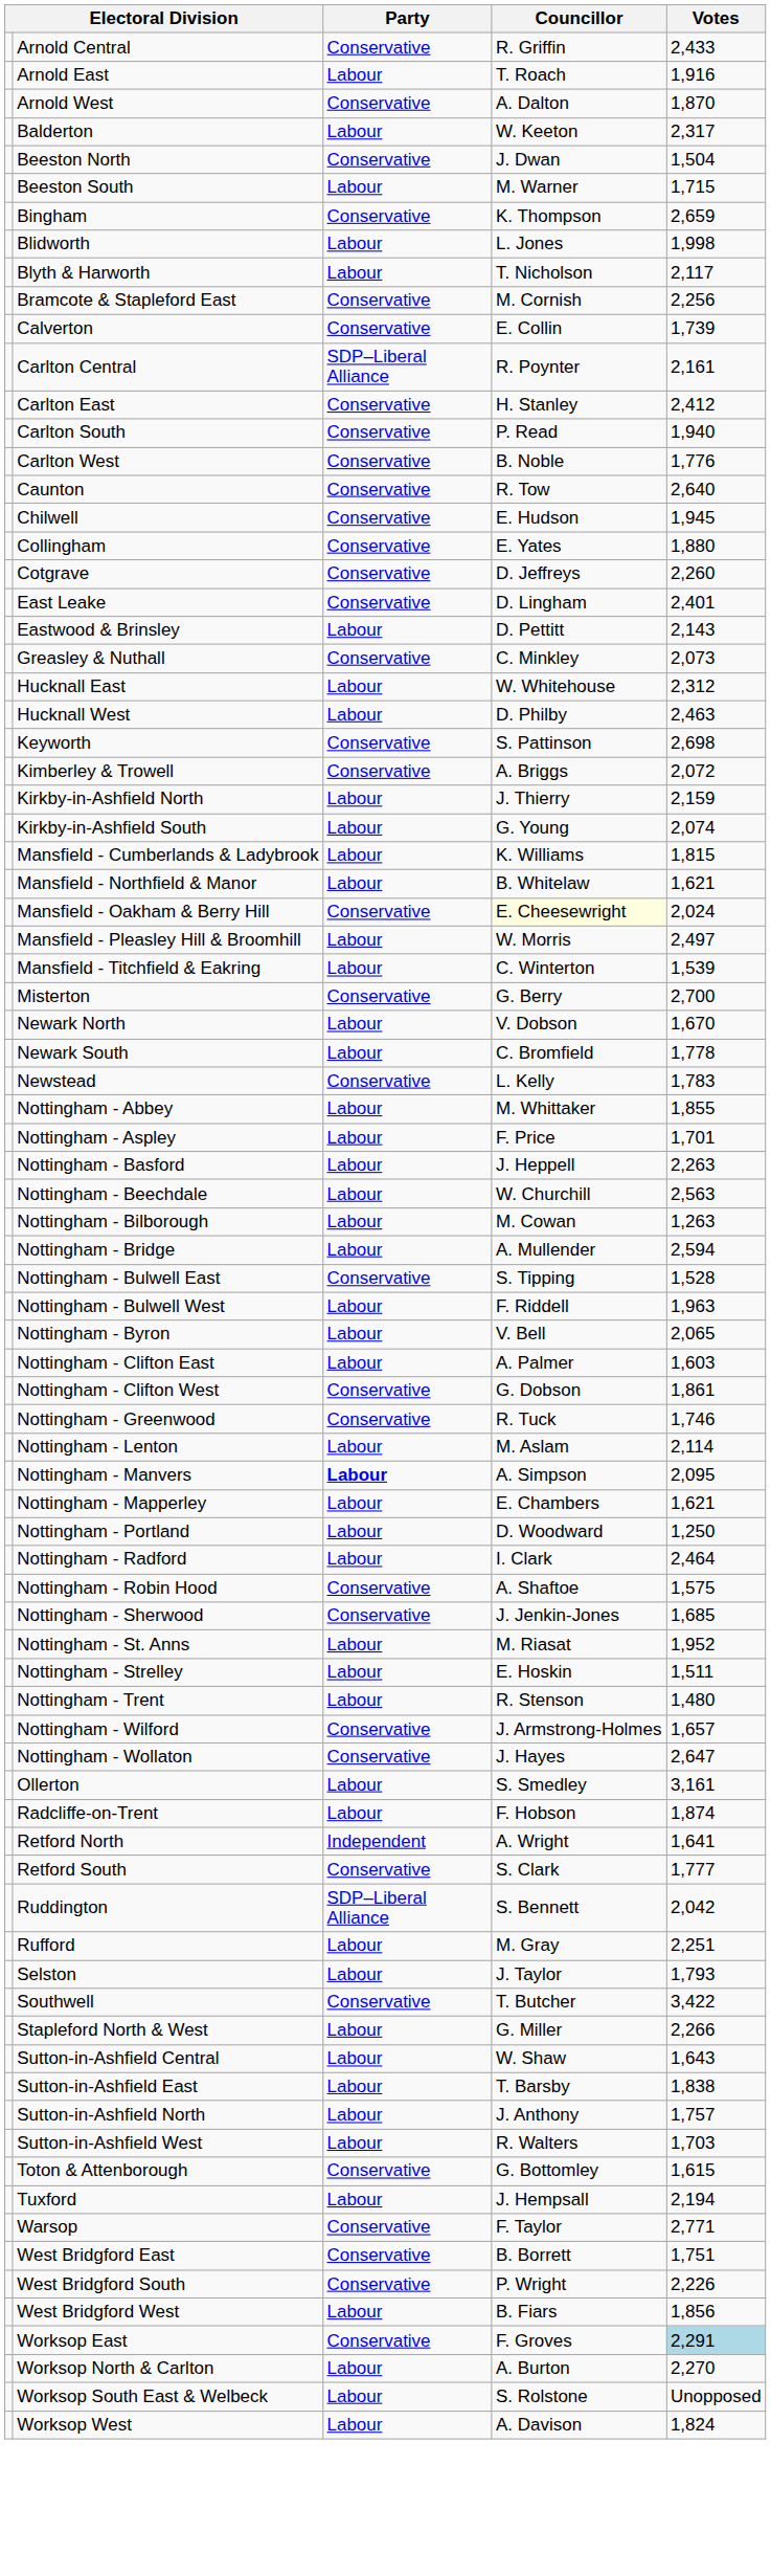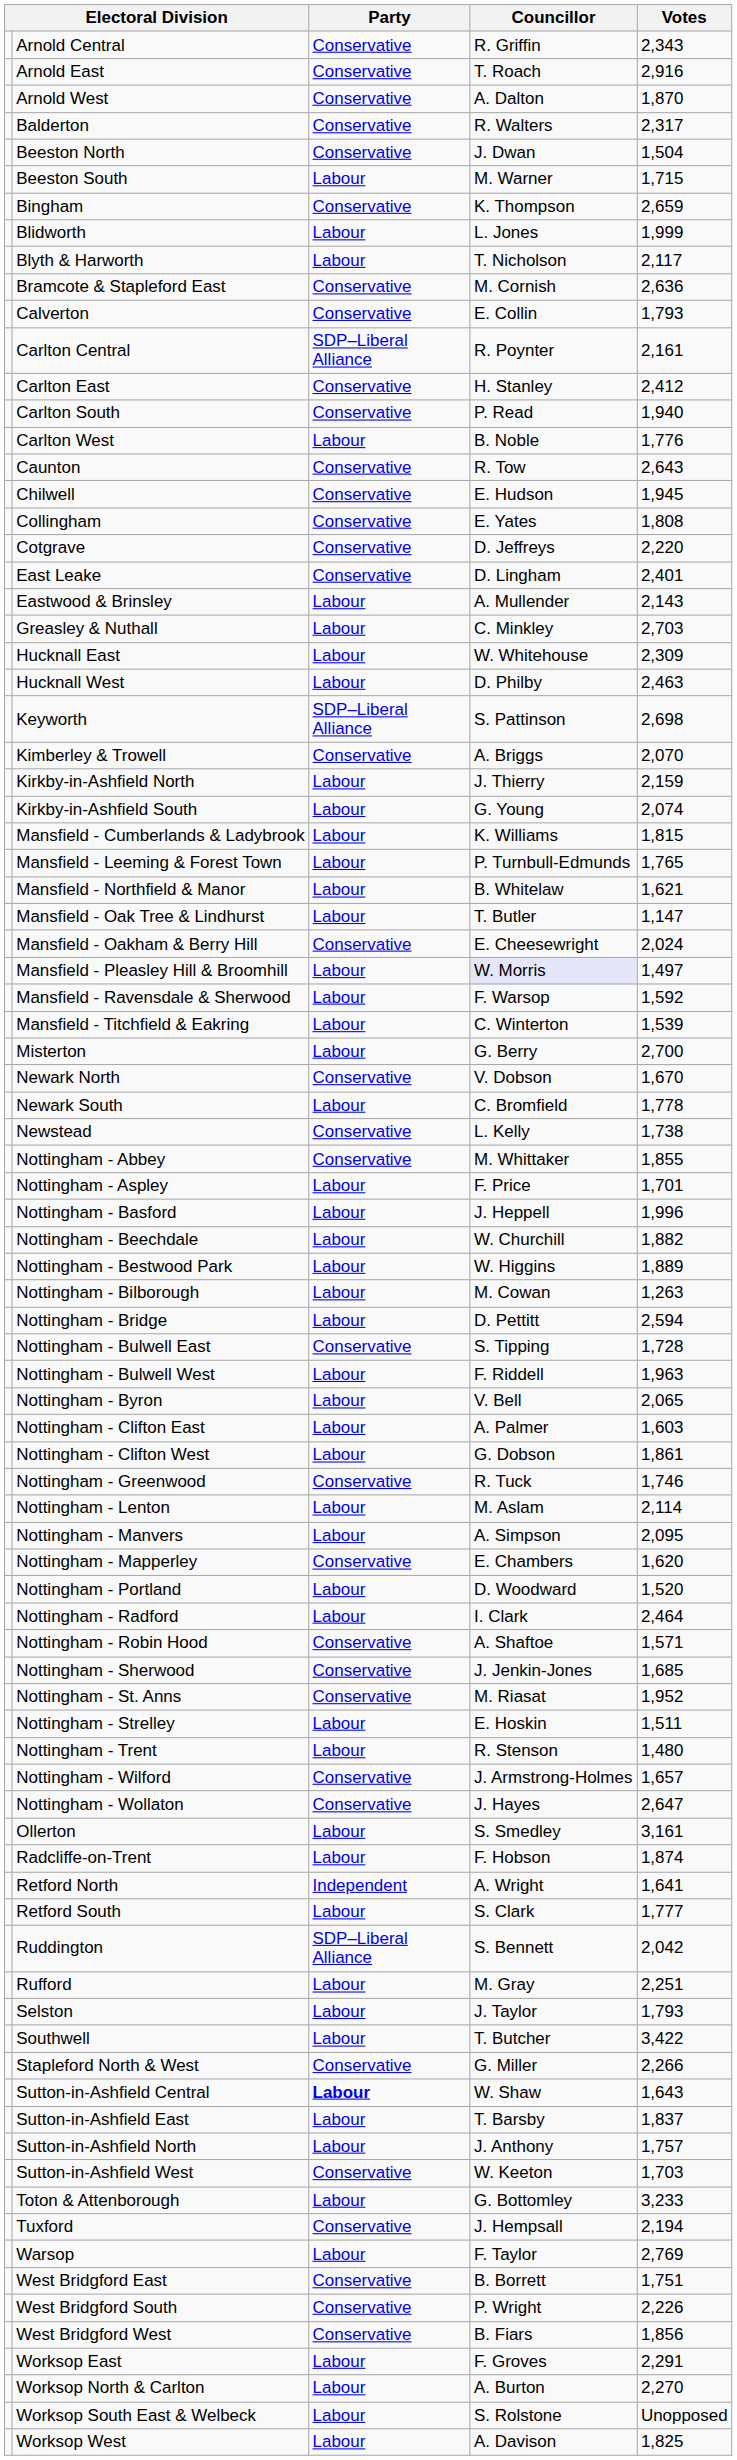Arnold Central | Votes: 2,433 -> 2,343
Arnold East | Party: Labour -> Conservative
Arnold East | Votes: 1,916 -> 2,916
Balderton | Party: Labour -> Conservative
Balderton | Councillor: W. Keeton -> R. Walters
Blidworth | Votes: 1,998 -> 1,999
Bramcote & Stapleford East | Votes: 2,256 -> 2,636
Calverton | Votes: 1,739 -> 1,793
Carlton West | Party: Conservative -> Labour
Caunton | Votes: 2,640 -> 2,643
Collingham | Votes: 1,880 -> 1,808
Cotgrave | Votes: 2,260 -> 2,220
Eastwood & Brinsley | Councillor: D. Pettitt -> A. Mullender
Greasley & Nuthall | Party: Conservative -> Labour
Greasley & Nuthall | Votes: 2,073 -> 2,703
Hucknall East | Votes: 2,312 -> 2,309
Keyworth | Party: Conservative -> SDP–Liberal Alliance
Kimberley & Trowell | Votes: 2,072 -> 2,070
+ row: Mansfield - Leeming & Forest Town | Labour | P. Turnbull-Edmunds | 1,765
+ row: Mansfield - Oak Tree & Lindhurst | Labour | T. Butler | 1,147
Mansfield - Oakham & Berry Hill | Councillor: lightyellow background -> no background
Mansfield - Pleasley Hill & Broomhill | Councillor: no background -> lavender background
Mansfield - Pleasley Hill & Broomhill | Votes: 2,497 -> 1,497
+ row: Mansfield - Ravensdale & Sherwood | Labour | F. Warsop | 1,592
Misterton | Party: Conservative -> Labour
Newark North | Party: Labour -> Conservative
Newstead | Votes: 1,783 -> 1,738
Nottingham - Abbey | Party: Labour -> Conservative
Nottingham - Basford | Votes: 2,263 -> 1,996
Nottingham - Beechdale | Votes: 2,563 -> 1,882
+ row: Nottingham - Bestwood Park | Labour | W. Higgins | 1,889
Nottingham - Bridge | Councillor: A. Mullender -> D. Pettitt
Nottingham - Bulwell East | Votes: 1,528 -> 1,728
Nottingham - Clifton West | Party: Conservative -> Labour
Nottingham - Manvers | Party: bold -> normal
Nottingham - Mapperley | Party: Labour -> Conservative
Nottingham - Mapperley | Votes: 1,621 -> 1,620
Nottingham - Portland | Votes: 1,250 -> 1,520
Nottingham - Robin Hood | Votes: 1,575 -> 1,571
Nottingham - St. Anns | Party: Labour -> Conservative
Retford South | Party: Conservative -> Labour
Southwell | Party: Conservative -> Labour
Stapleford North & West | Party: Labour -> Conservative
Sutton-in-Ashfield Central | Party: normal -> bold
Sutton-in-Ashfield East | Votes: 1,838 -> 1,837
Sutton-in-Ashfield West | Party: Labour -> Conservative
Sutton-in-Ashfield West | Councillor: R. Walters -> W. Keeton
Toton & Attenborough | Party: Conservative -> Labour
Toton & Attenborough | Votes: 1,615 -> 3,233
Tuxford | Party: Labour -> Conservative
Warsop | Party: Conservative -> Labour
Warsop | Votes: 2,771 -> 2,769
West Bridgford West | Party: Labour -> Conservative
Worksop East | Party: Conservative -> Labour
Worksop East | Votes: lightblue background -> no background
Worksop West | Votes: 1,824 -> 1,825
